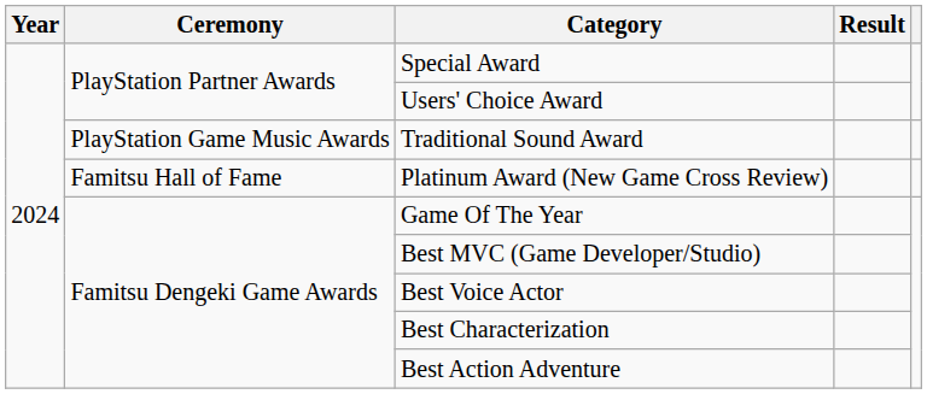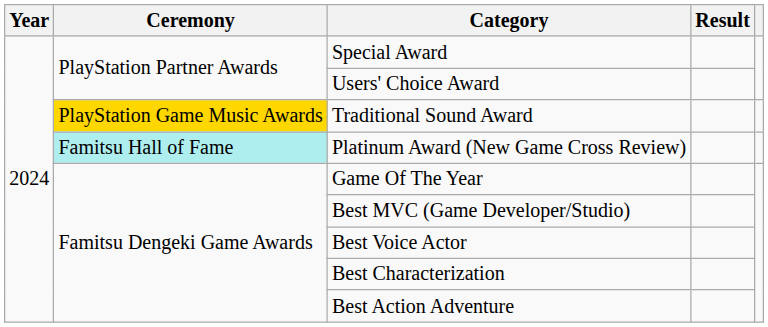Traditional Sound Award | Ceremony: no background -> gold background
Platinum Award (New Game Cross Review) | Ceremony: no background -> paleturquoise background
